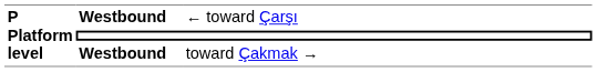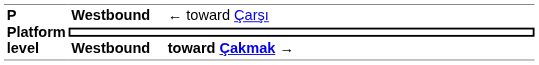Westbound / toward Çakmak → | column 3: normal -> bold
